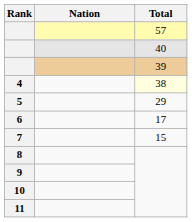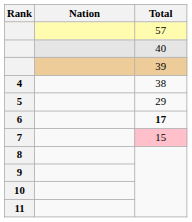4 | Total: lightyellow background -> no background
6 | Total: normal -> bold
7 | Total: no background -> pink background
